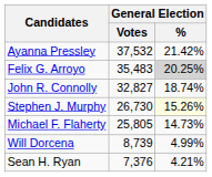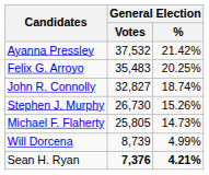Felix G. Arroyo | General Election / %: lightgrey background -> no background
Stephen J. Murphy | General Election / %: lightyellow background -> no background
Sean H. Ryan | General Election / Votes: normal -> bold
Sean H. Ryan | General Election / %: normal -> bold
